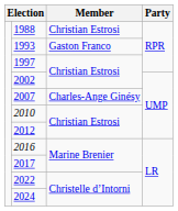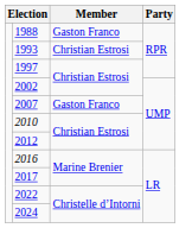1988 | Member: Christian Estrosi -> Gaston Franco
1993 | Member: Gaston Franco -> Christian Estrosi
2007 | Member: Charles-Ange Ginésy -> Gaston Franco
